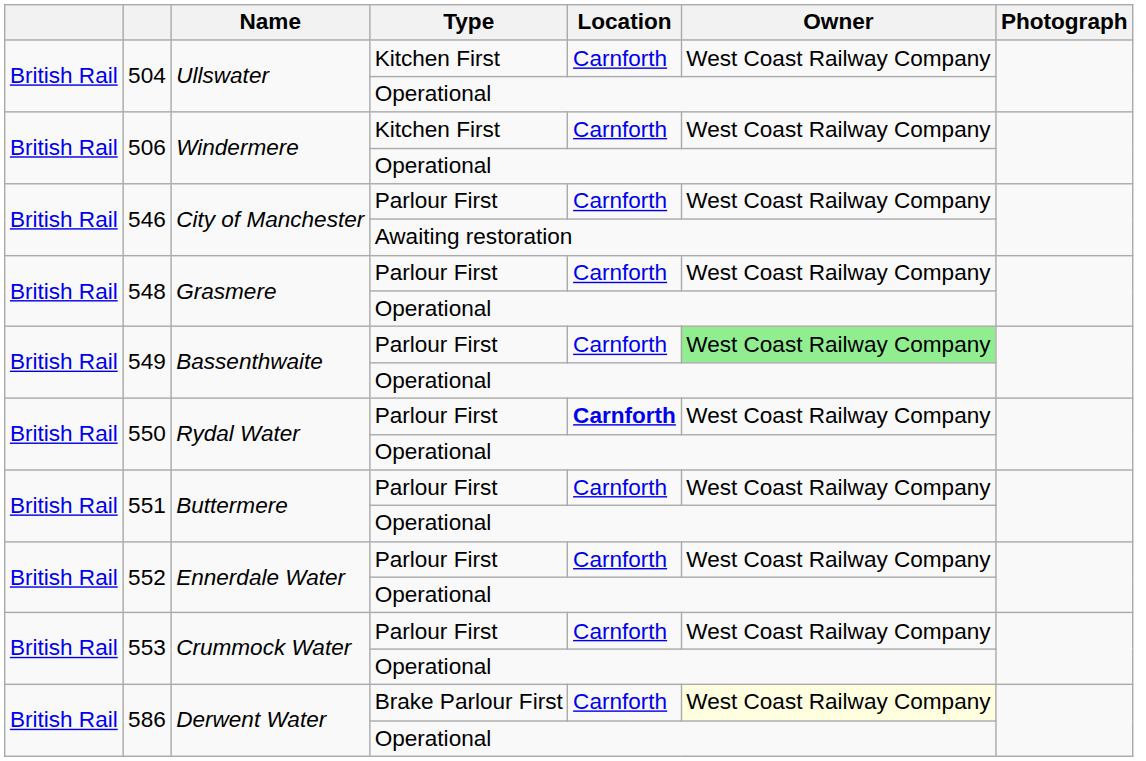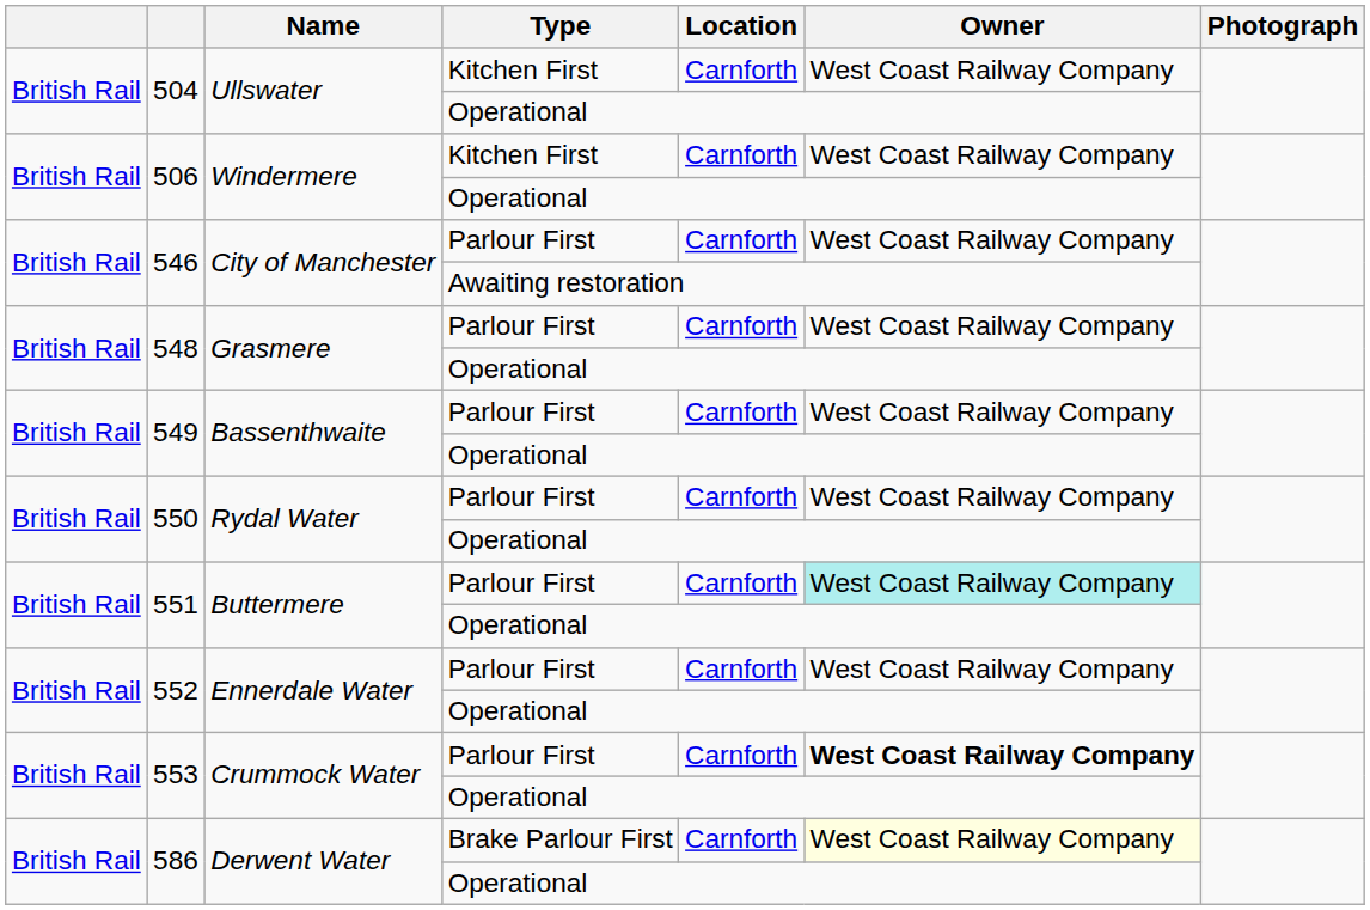549 / Parlour First | Owner: lightgreen background -> no background
550 / Parlour First | Location: bold -> normal
551 / Parlour First | Owner: no background -> paleturquoise background
553 / Parlour First | Owner: normal -> bold
